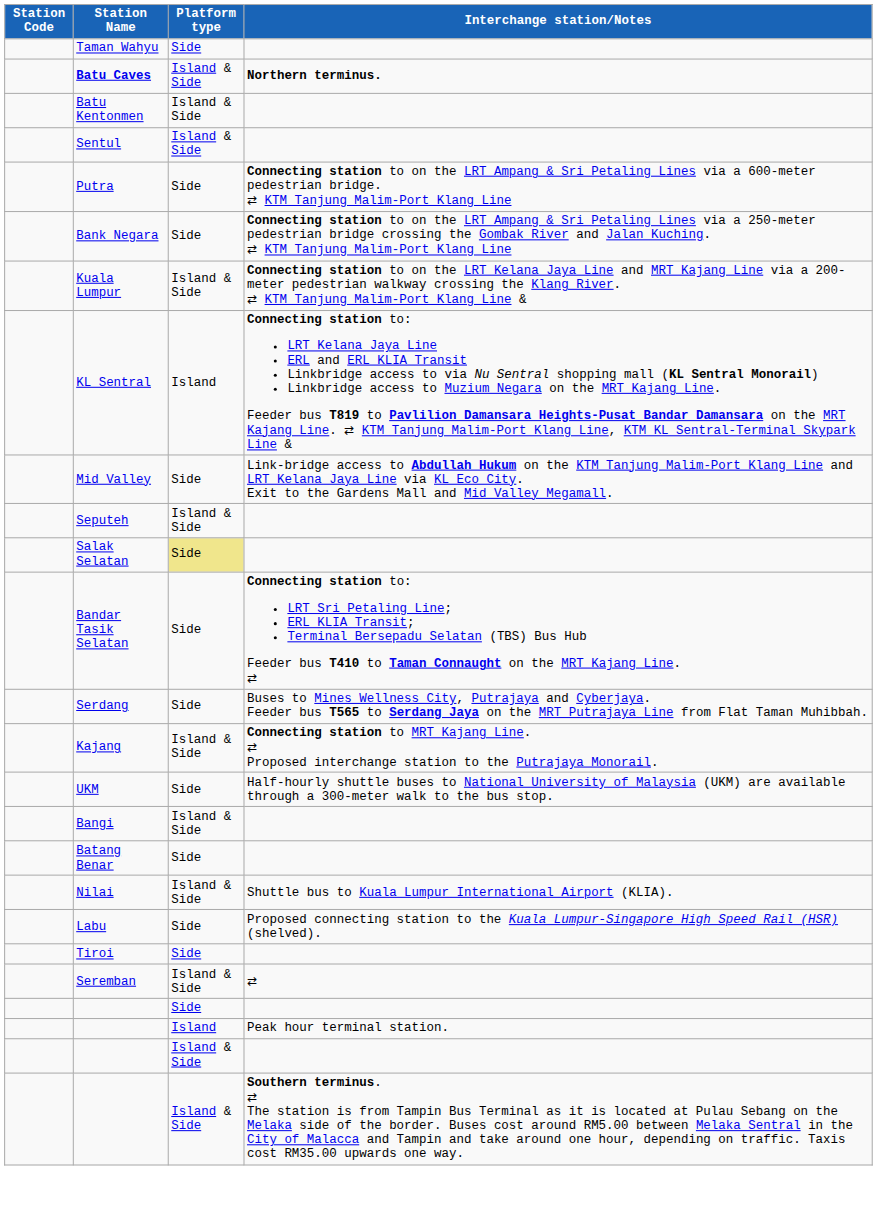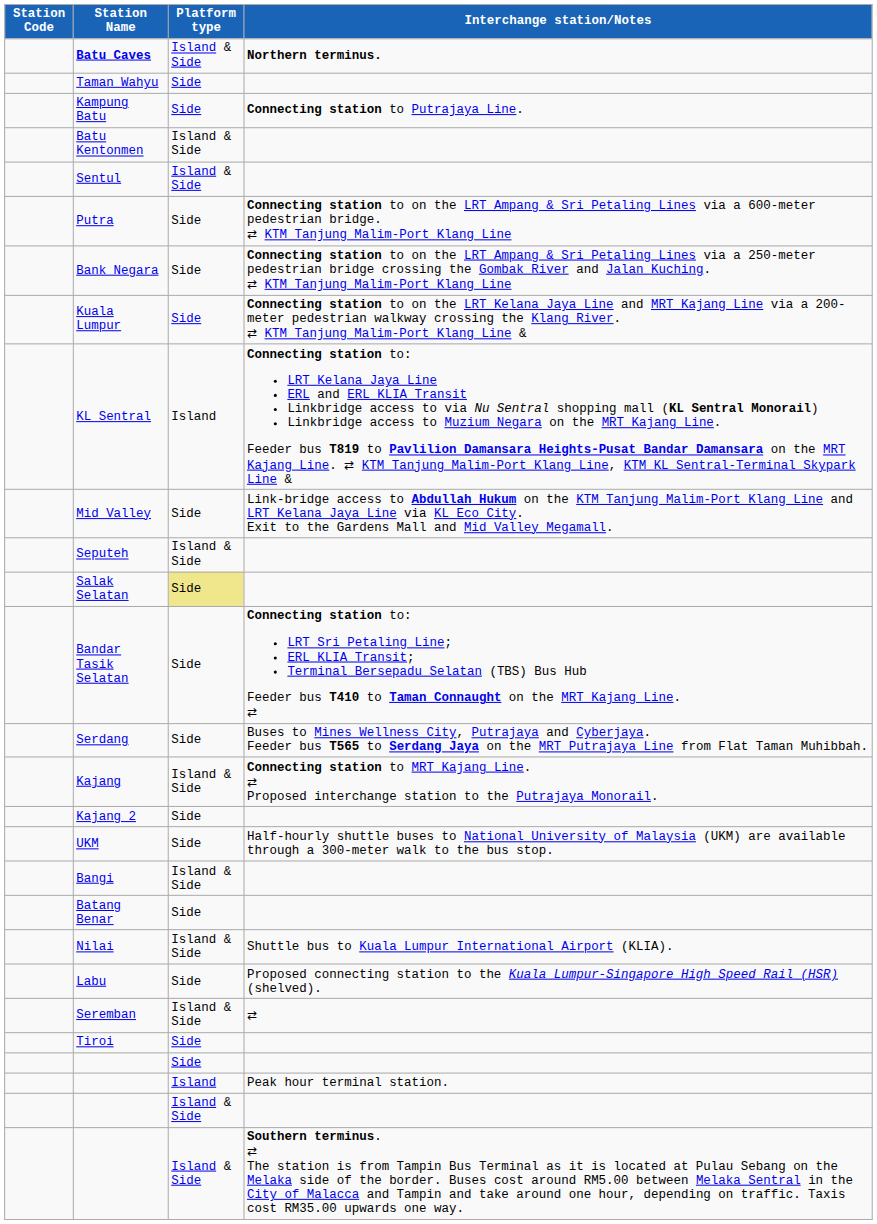rows swapped: Batu Caves <-> Taman Wahyu
+ row: Kampung Batu | Side | Connecting station to Putrajaya Line.
Kuala Lumpur | Platform type: Island & Side -> Side
+ row: Kajang 2 | Side
rows swapped: Tiroi <-> Seremban
